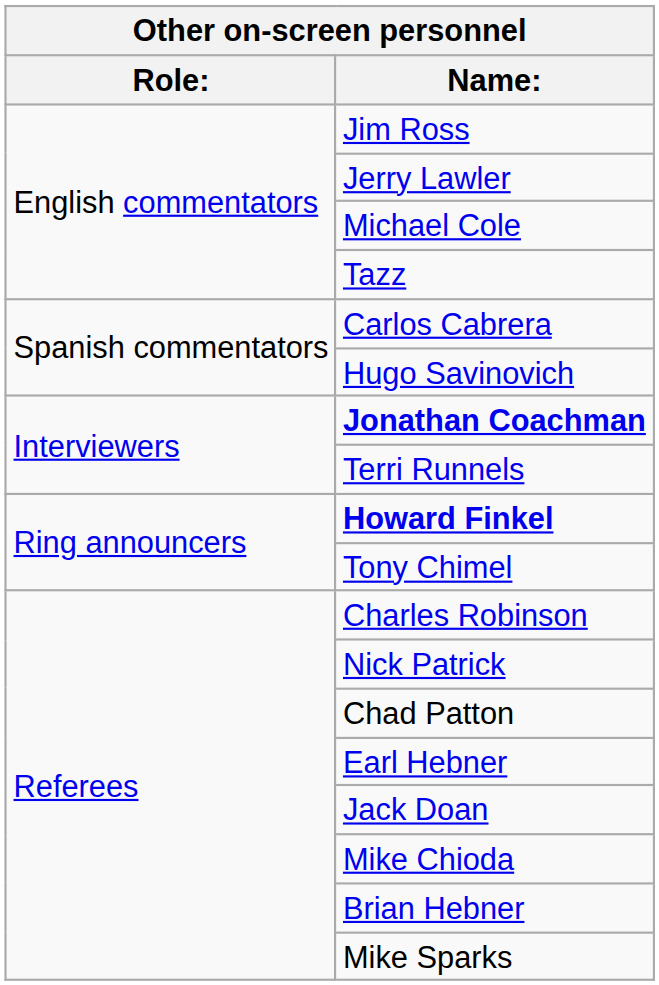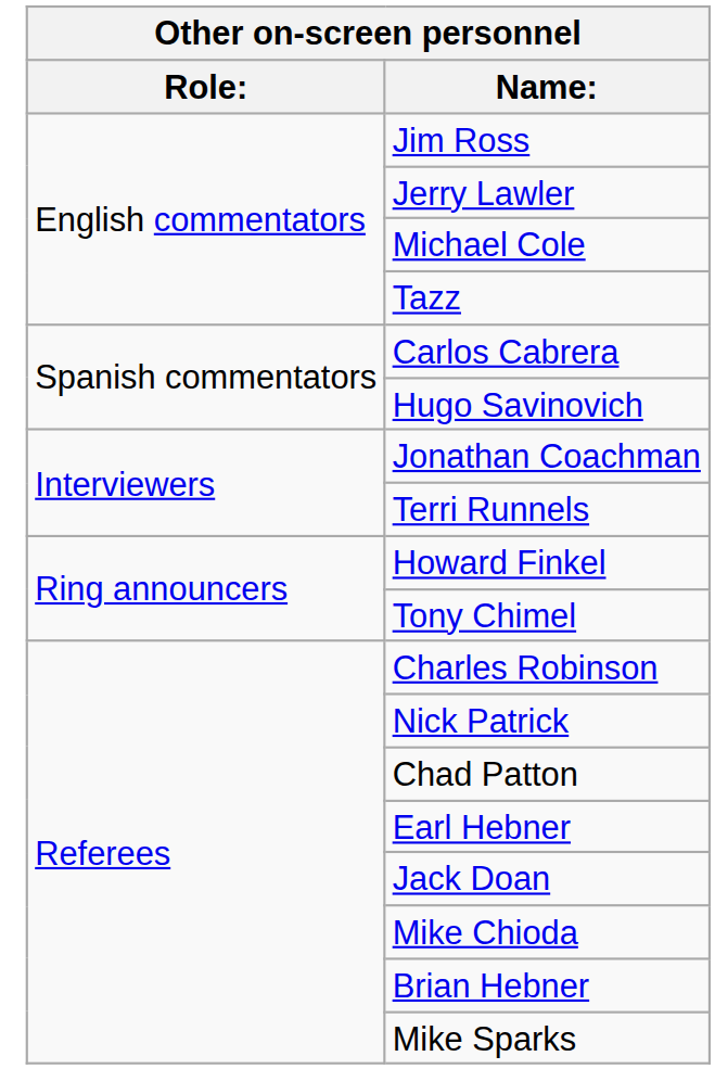Jonathan Coachman | Name:: bold -> normal
Howard Finkel | Name:: bold -> normal
